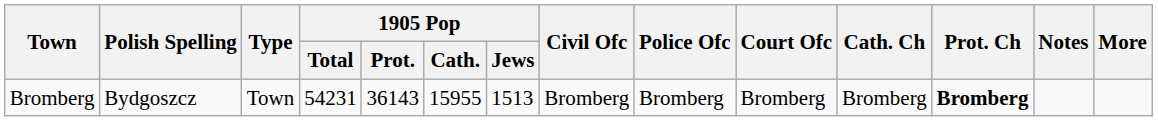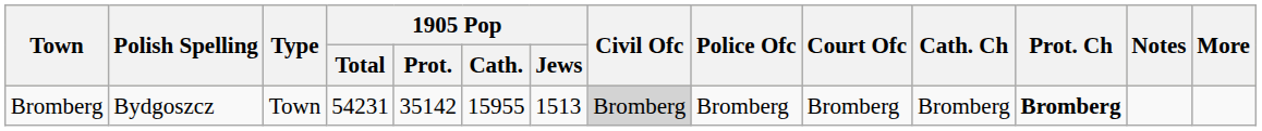row 3 | 1905 Pop / Prot.: 36143 -> 35142
row 3 | Civil Ofc: no background -> lightgrey background
